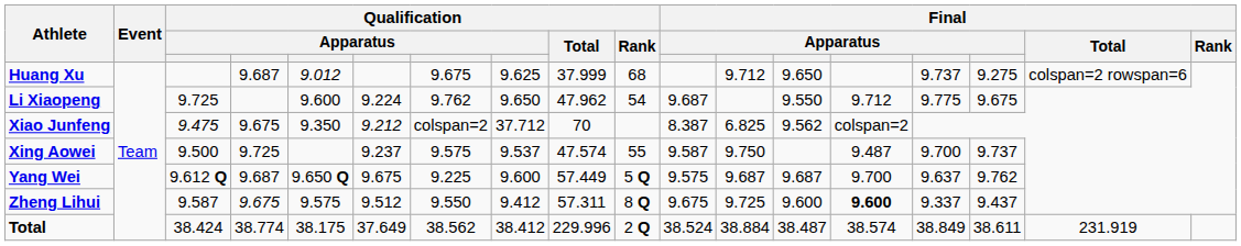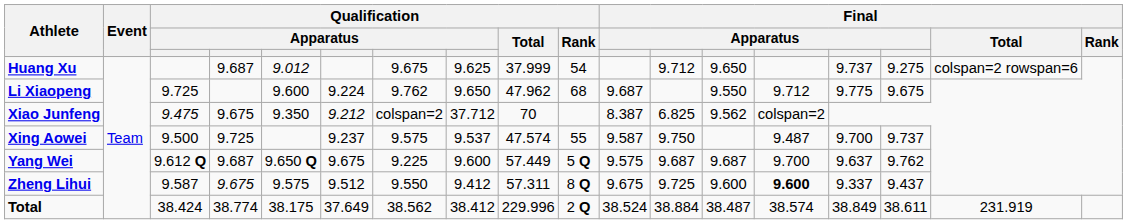Huang Xu | Qualification / Rank: 68 -> 54
Li Xiaopeng | Qualification / Rank: 54 -> 68
